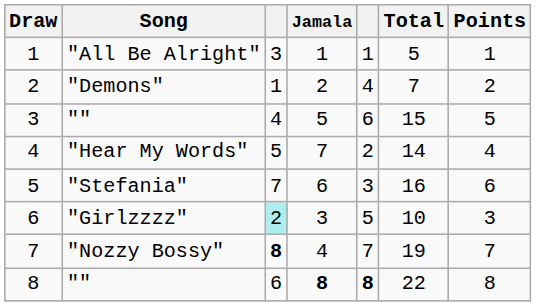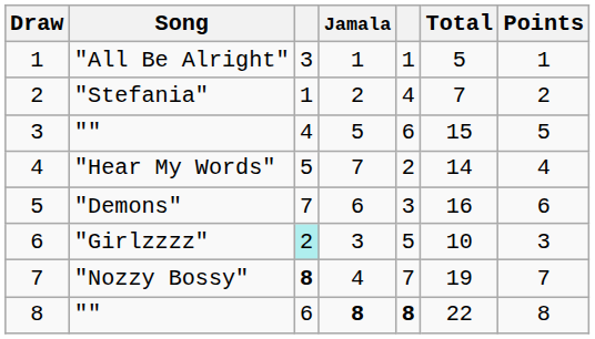row 3 | Song: "Demons" -> "Stefania"
row 6 | Song: "Stefania" -> "Demons"
